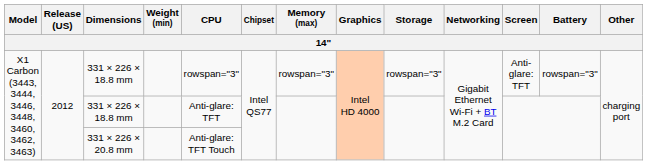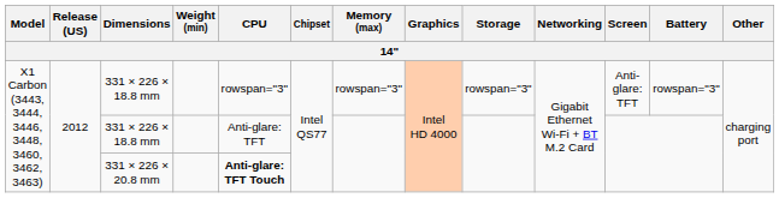331 × 226 × 20.8 mm | CPU: normal -> bold
